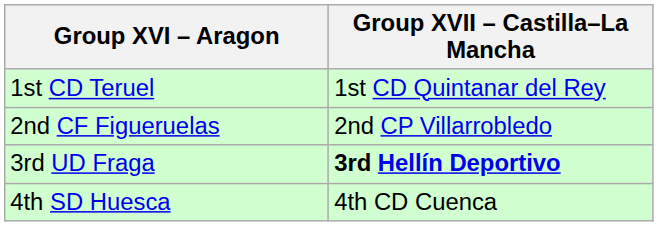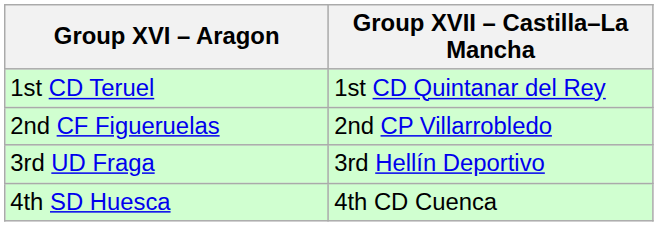3rd UD Fraga | Group XVII – Castilla–La Mancha: bold -> normal
